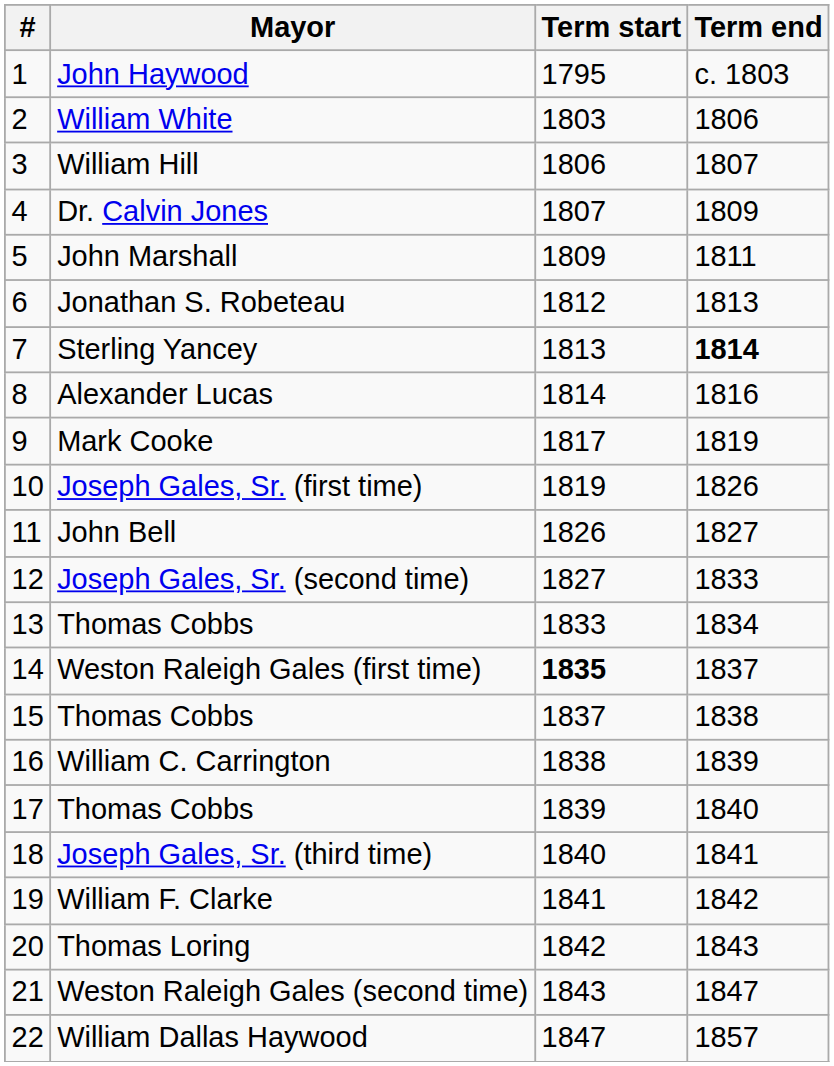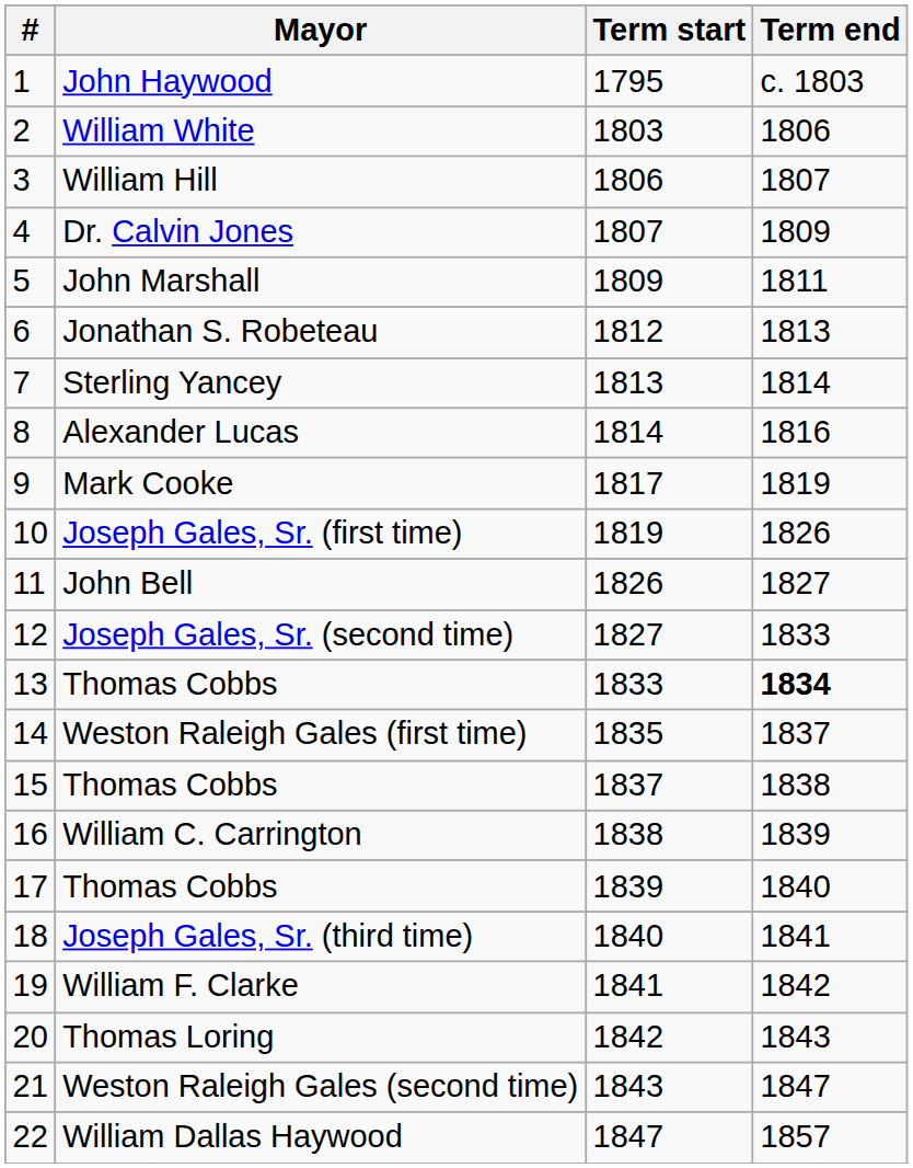Sterling Yancey | Term end: bold -> normal
13 / Thomas Cobbs | Term end: normal -> bold
Weston Raleigh Gales (first time) | Term start: bold -> normal
